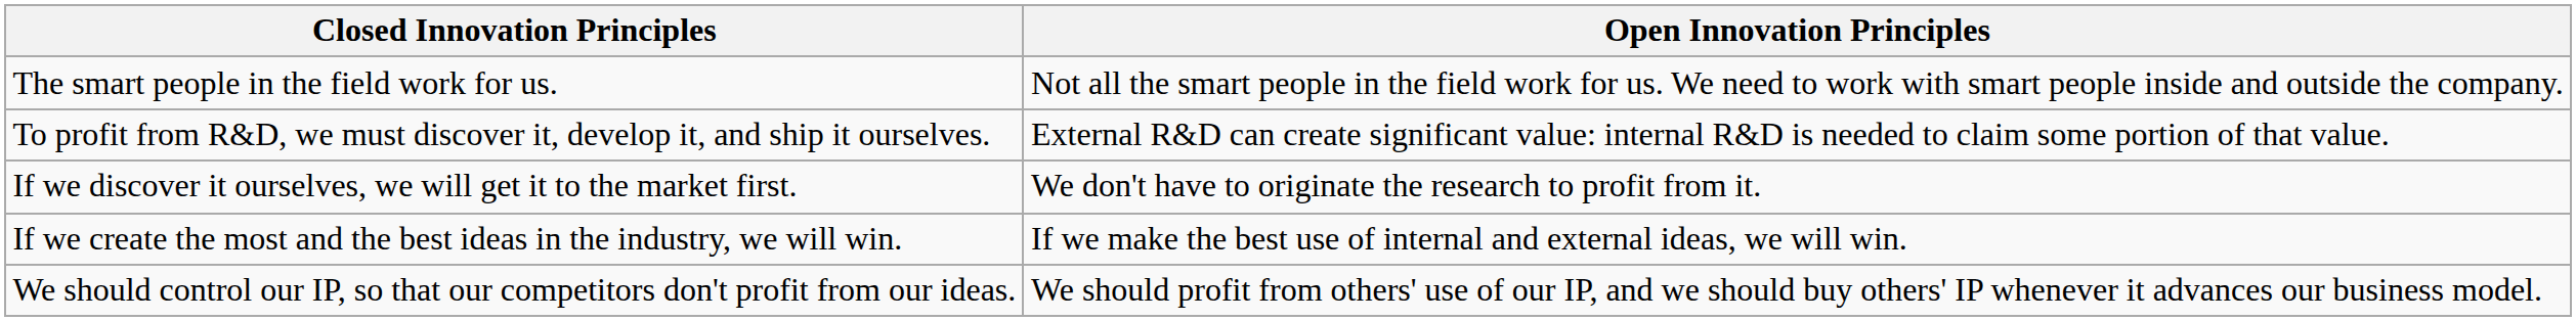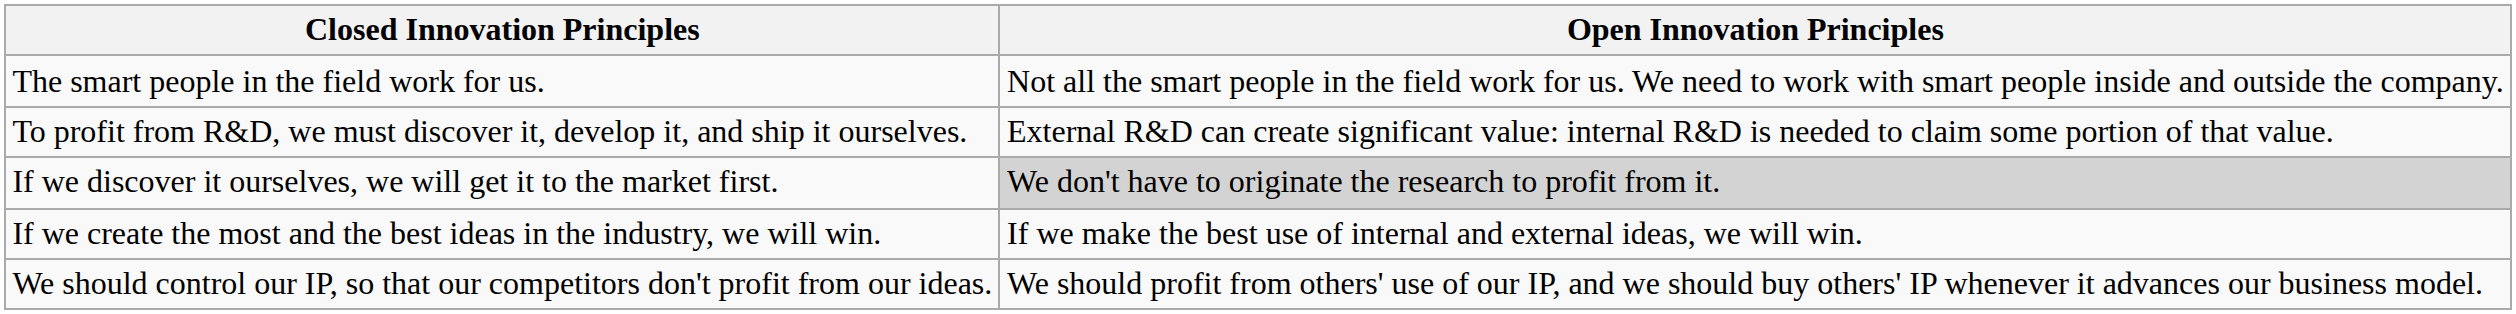row 4 | Open Innovation Principles: no background -> lightgrey background
